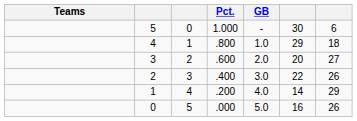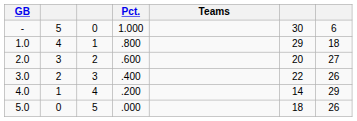columns swapped: Teams <-> GB
row 7 | column 6: 16 -> 18
